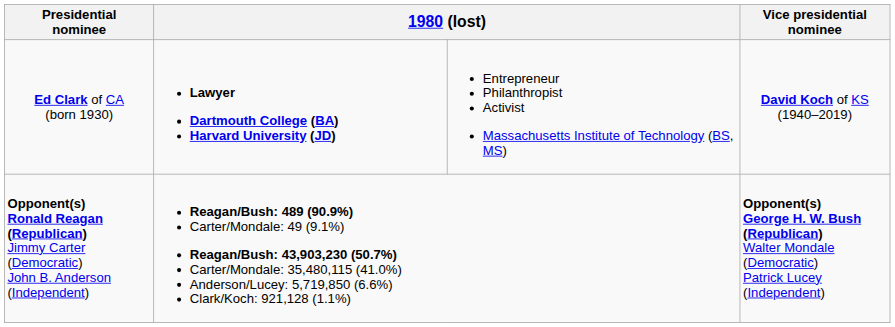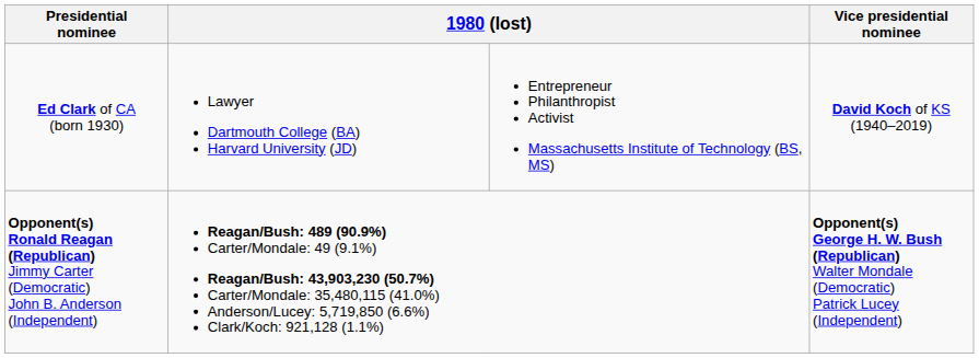Ed Clark of CA (born 1930) | column 2: bold -> normal
